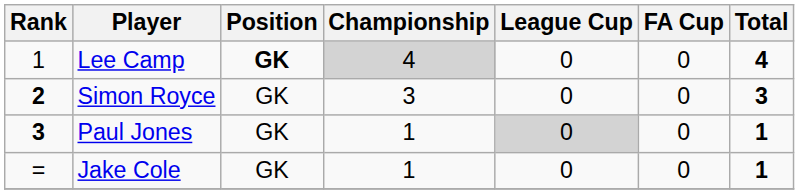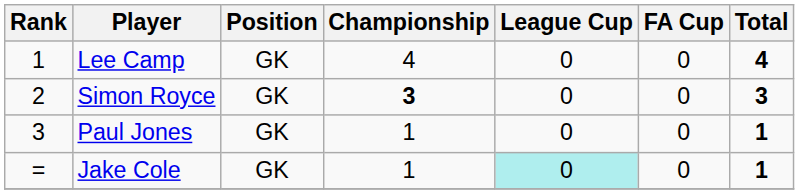Lee Camp | Position: bold -> normal
Lee Camp | Championship: lightgrey background -> no background
Simon Royce | Rank: bold -> normal
Simon Royce | Championship: normal -> bold
Paul Jones | Rank: bold -> normal
Paul Jones | League Cup: lightgrey background -> no background
Jake Cole | League Cup: no background -> paleturquoise background
